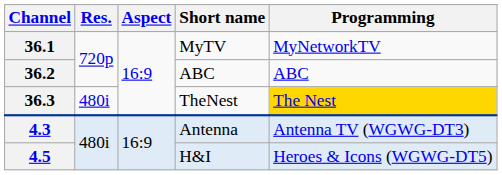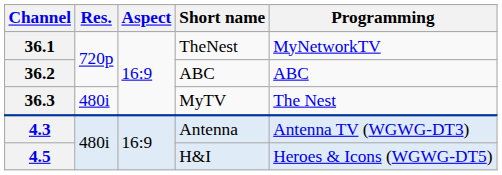36.1 | Short name: MyTV -> TheNest
36.3 | Short name: TheNest -> MyTV
36.3 | Programming: gold background -> no background
